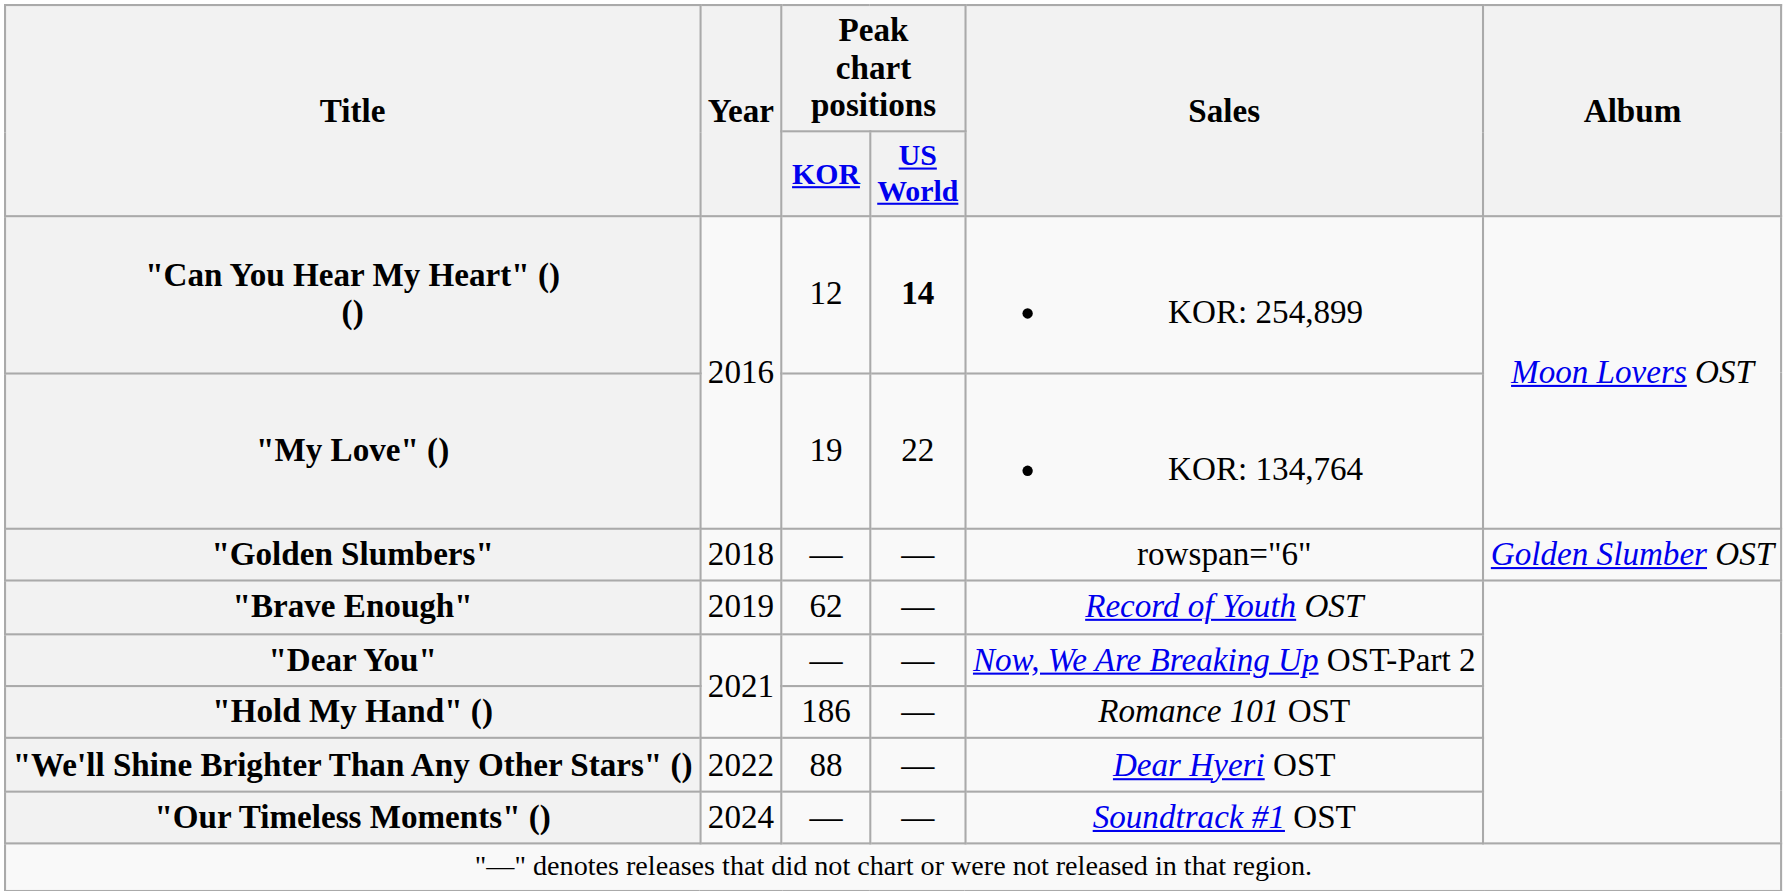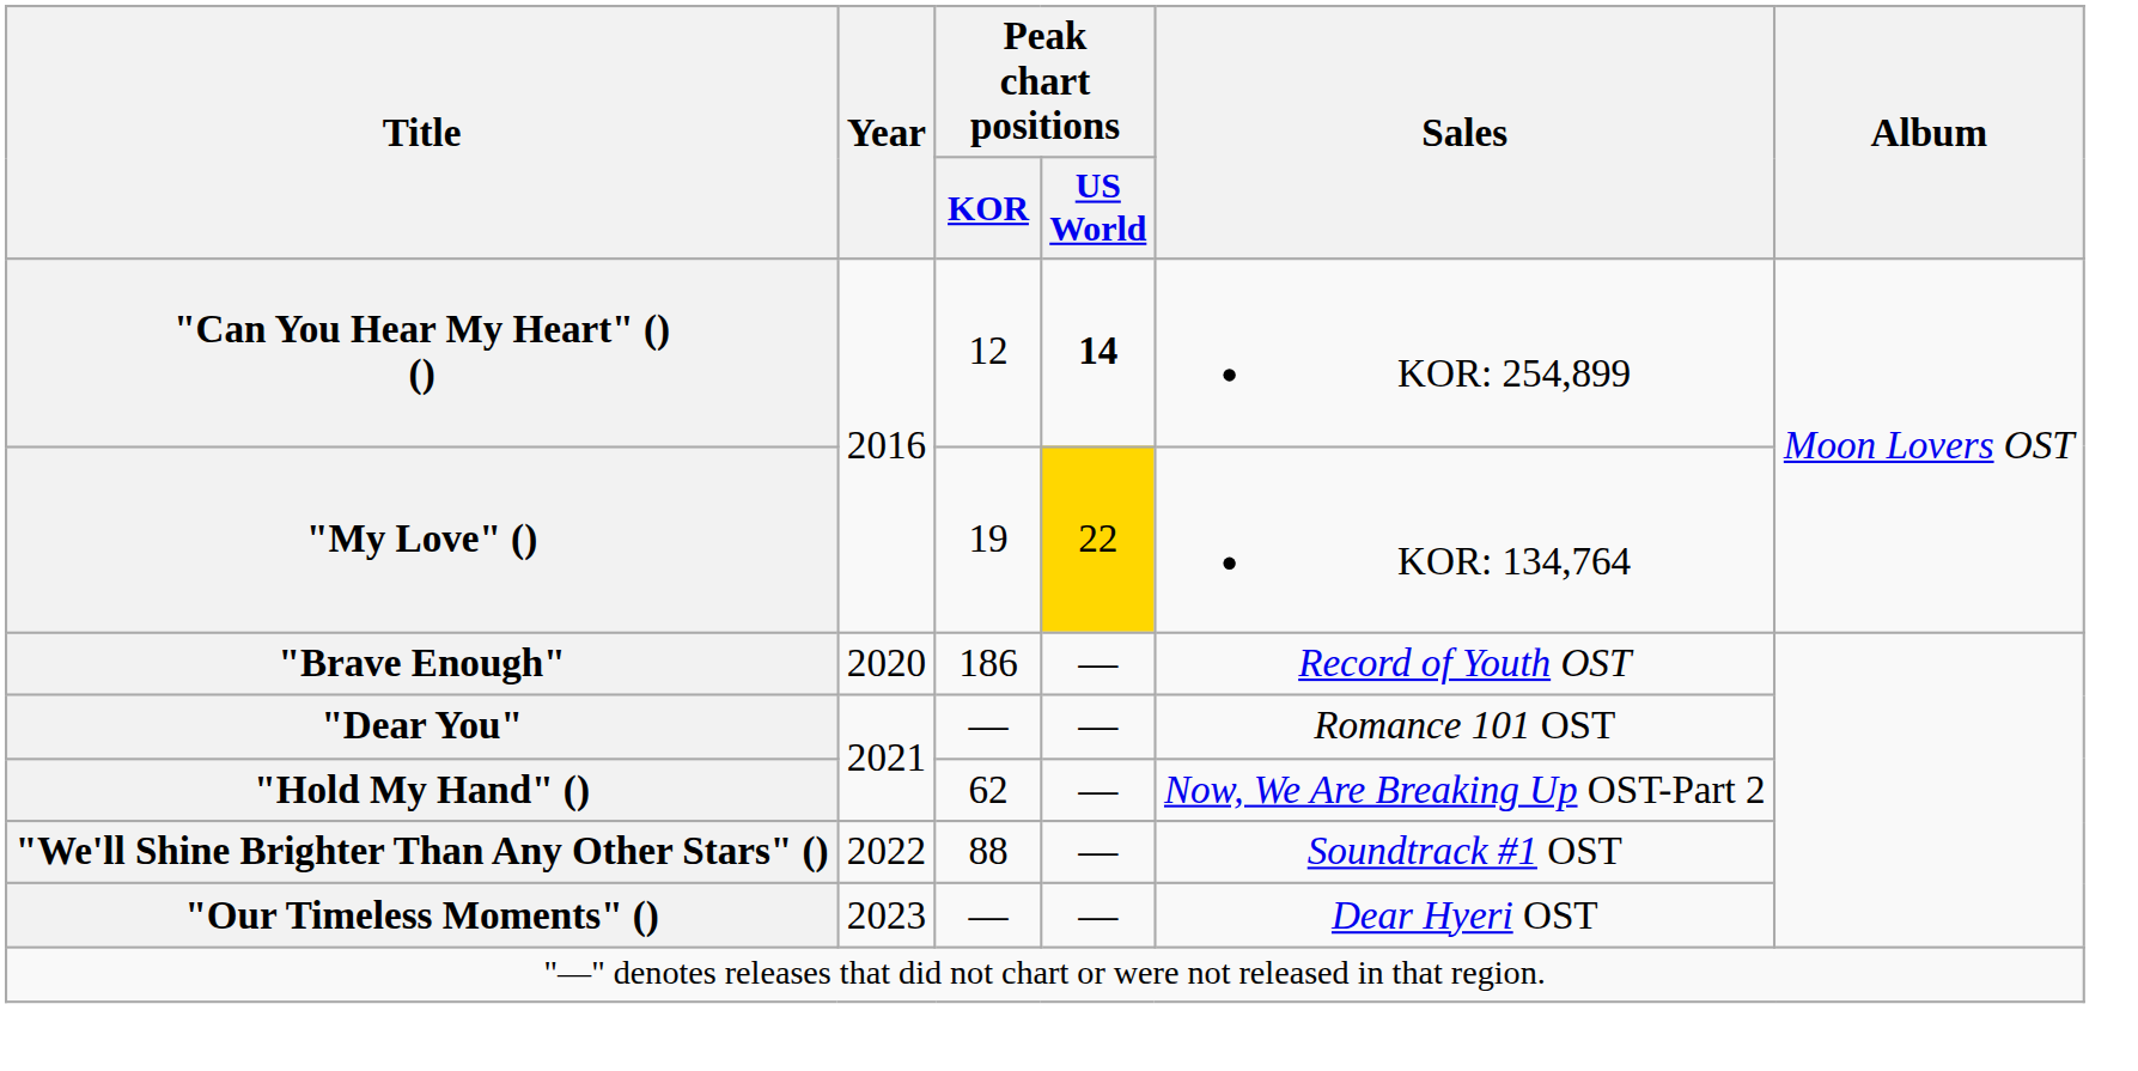"My Love" () | Peak chart positions / US World: no background -> gold background
- row: "Golden Slumbers" | 2018 | — | — | rowspan="6" | Golden Slumber OST
"Brave Enough" | Year: 2019 -> 2020
"Brave Enough" | Peak chart positions / KOR: 62 -> 186
"Dear You" | Sales: Now, We Are Breaking Up OST-Part 2 -> Romance 101 OST
"Hold My Hand" () | Peak chart positions / KOR: 186 -> 62
"Hold My Hand" () | Sales: Romance 101 OST -> Now, We Are Breaking Up OST-Part 2
"We'll Shine Brighter Than Any Other Stars" () | Sales: Dear Hyeri OST -> Soundtrack #1 OST
"Our Timeless Moments" () | Year: 2024 -> 2023
"Our Timeless Moments" () | Sales: Soundtrack #1 OST -> Dear Hyeri OST
